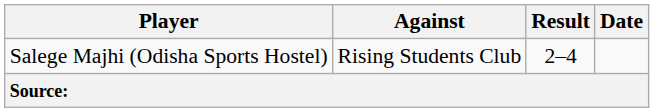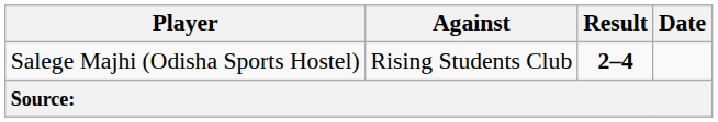Salege Majhi (Odisha Sports Hostel) | Result: normal -> bold
